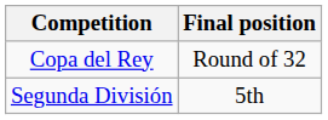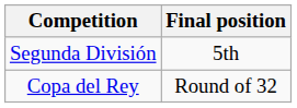rows swapped: Segunda División <-> Copa del Rey
